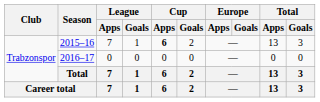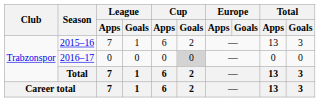2015–16 | Cup / Apps: bold -> normal
2016–17 | Cup / Goals: no background -> lightgrey background
